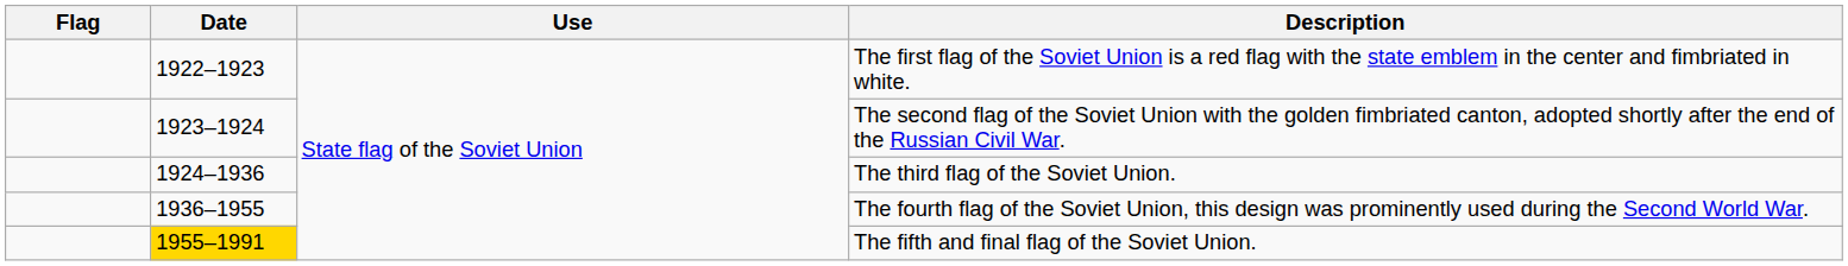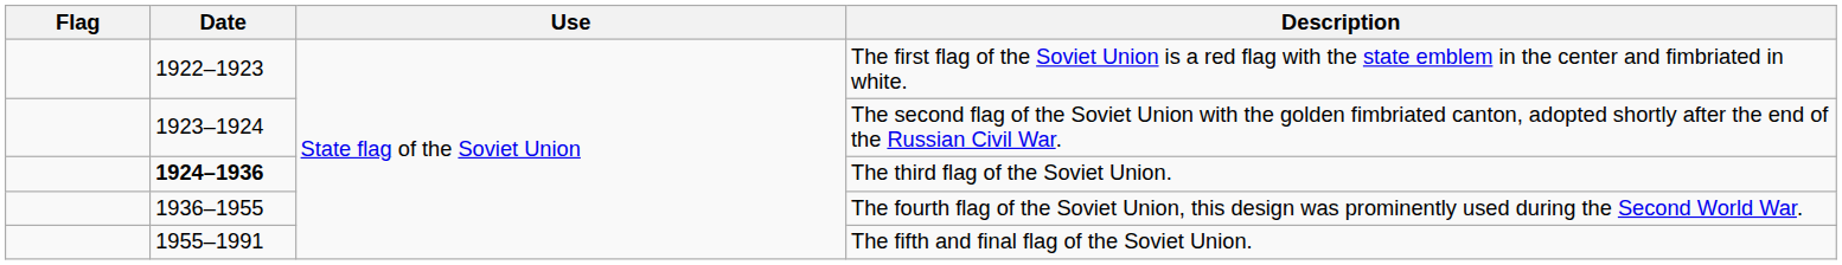The third flag of the Soviet Union. | Date: normal -> bold
The fifth and final flag of the Soviet Union. | Date: gold background -> no background
